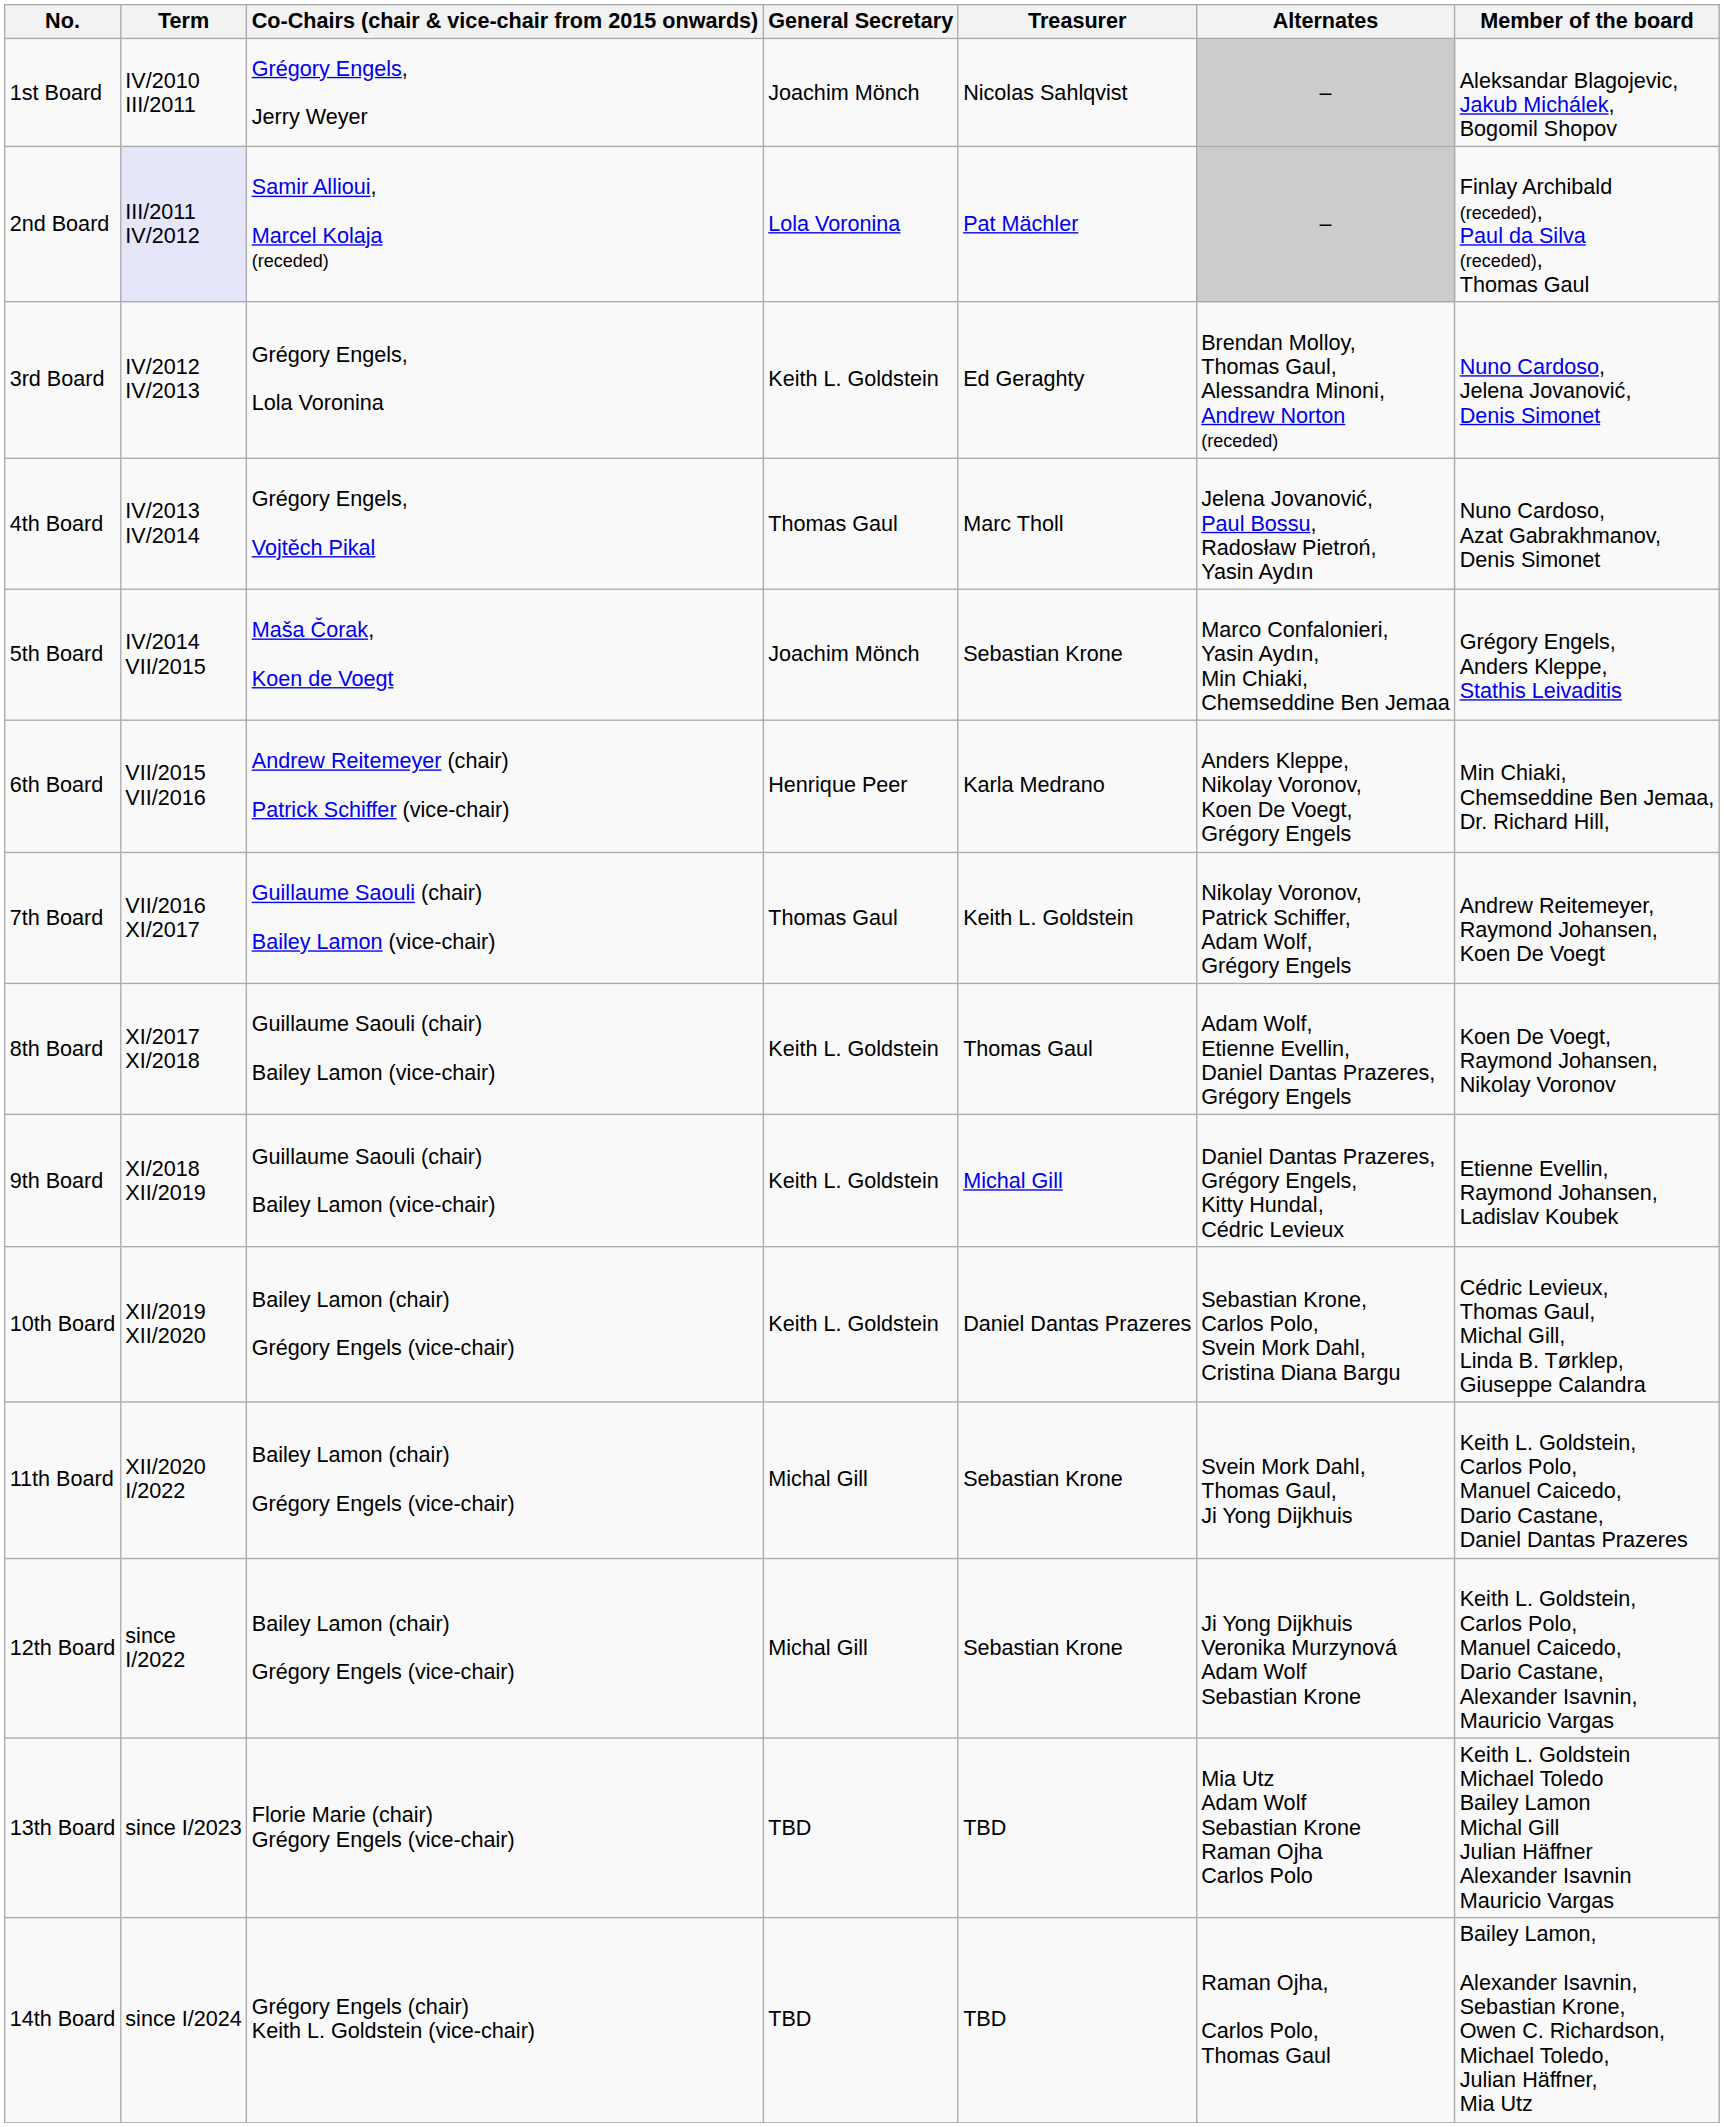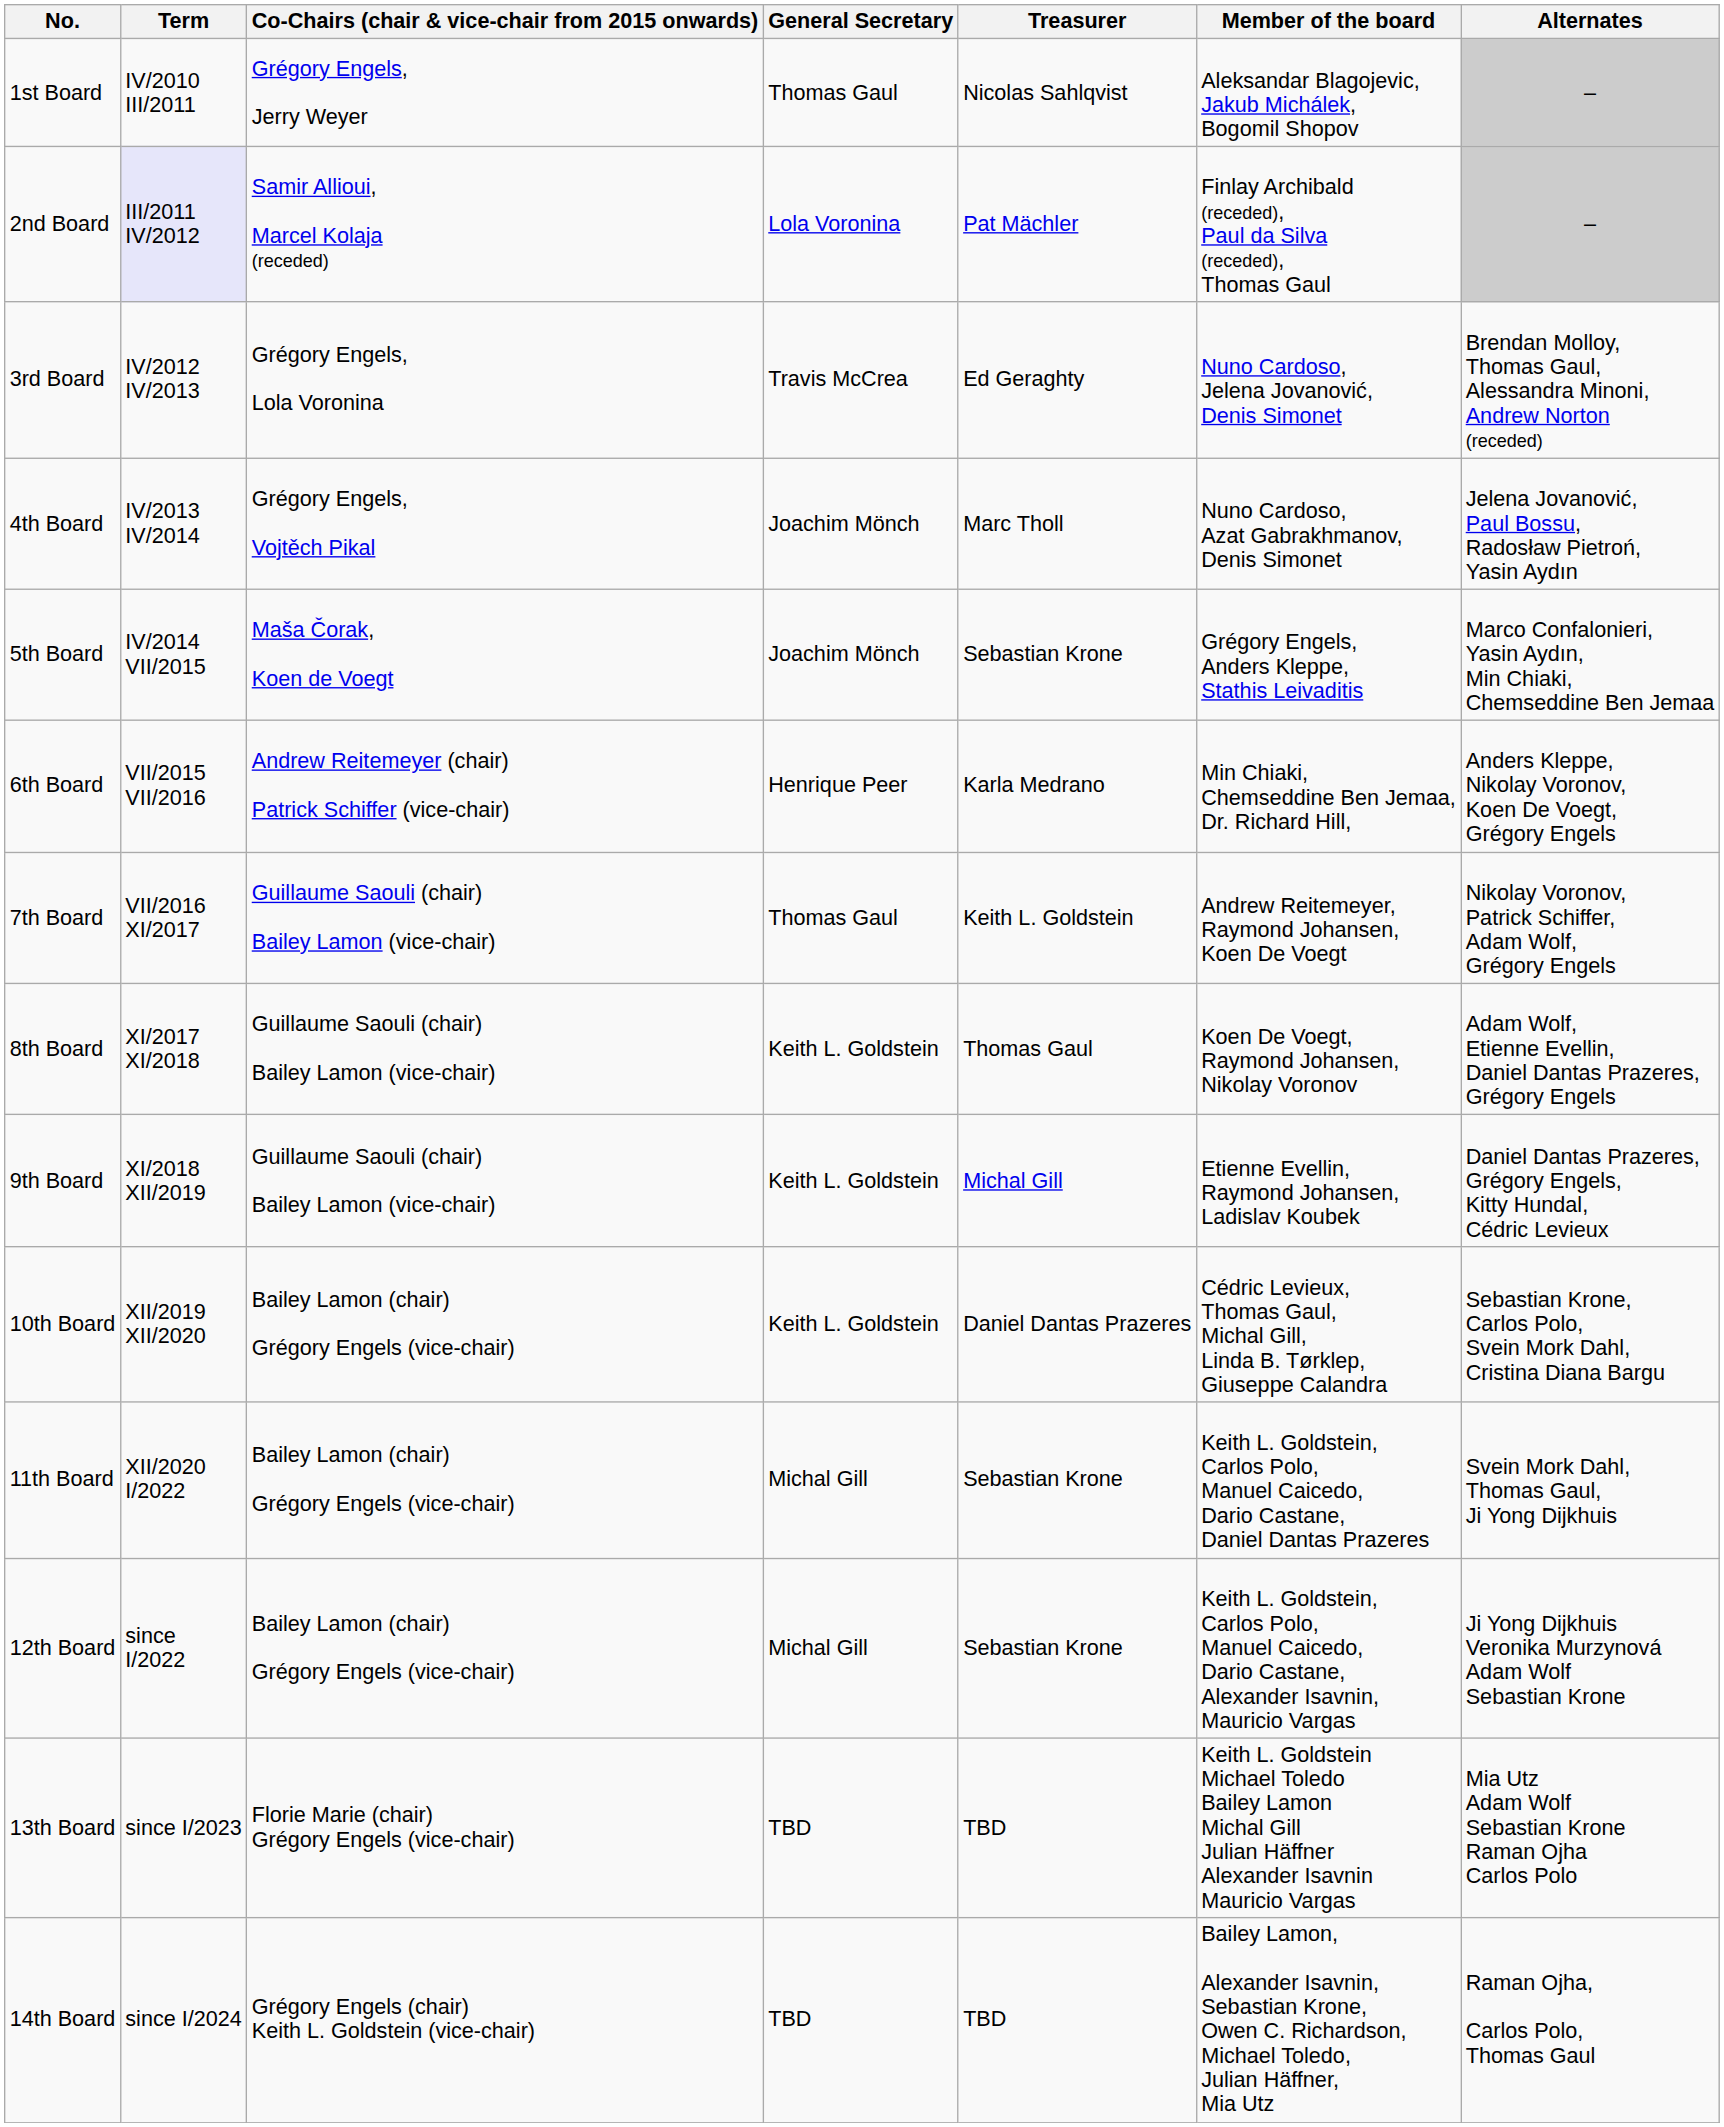columns swapped: Member of the board <-> Alternates
1st Board | General Secretary: Joachim Mönch -> Thomas Gaul
3rd Board | General Secretary: Keith L. Goldstein -> Travis McCrea
4th Board | General Secretary: Thomas Gaul -> Joachim Mönch
